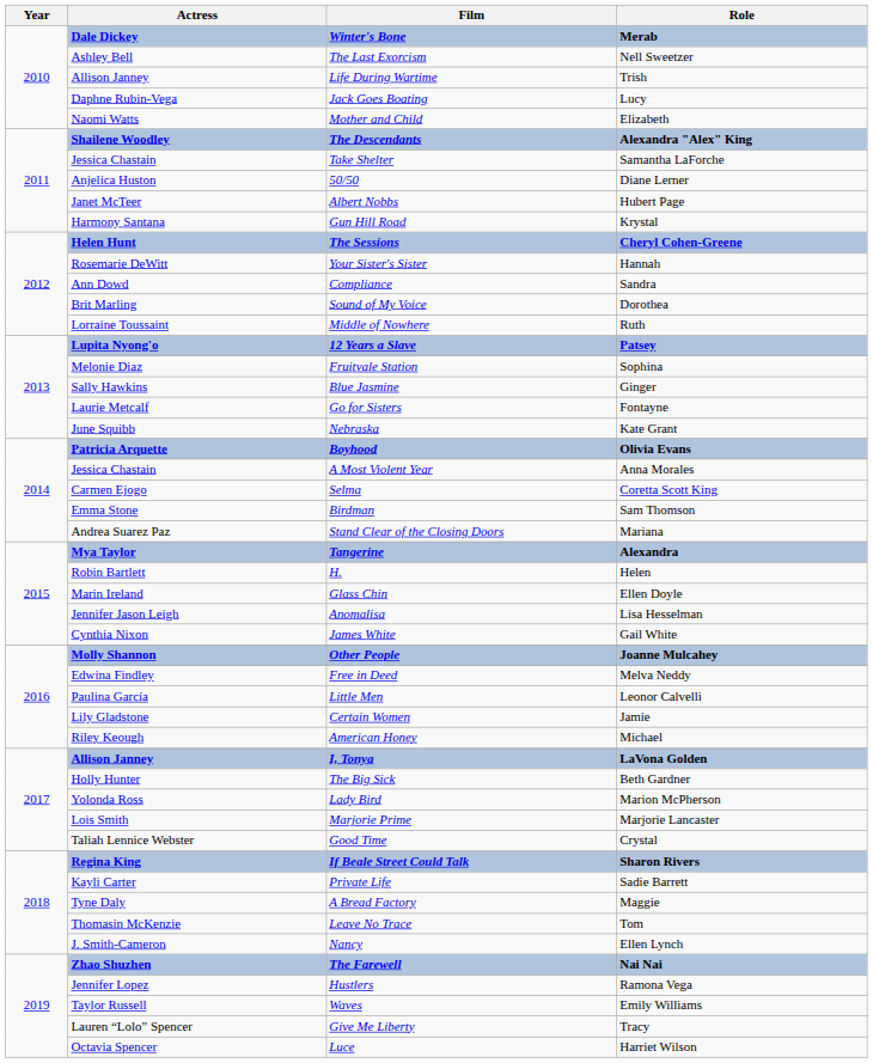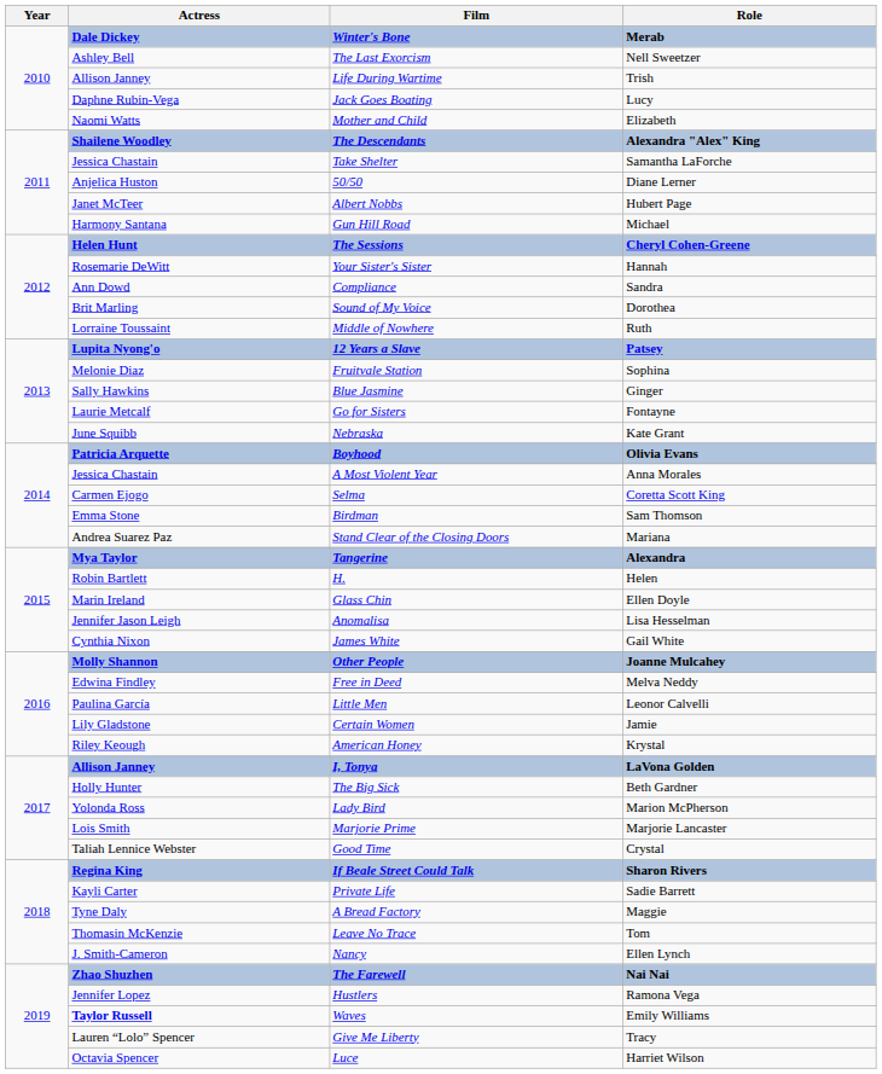Gun Hill Road | Role: Krystal -> Michael
American Honey | Role: Michael -> Krystal
Waves | Actress: normal -> bold
